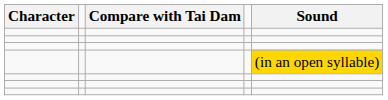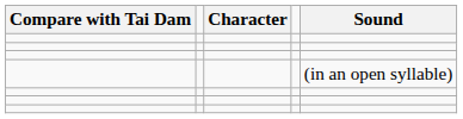columns swapped: Character <-> Compare with Tai Dam
row 5 | Sound: gold background -> no background
